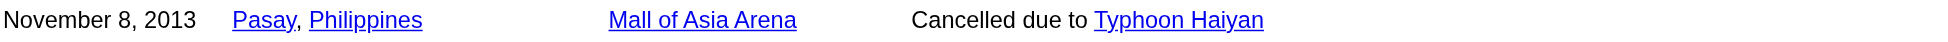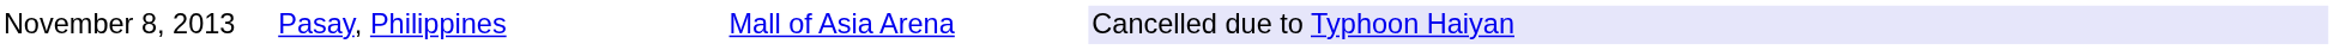November 8, 2013 | column 4: no background -> lavender background
